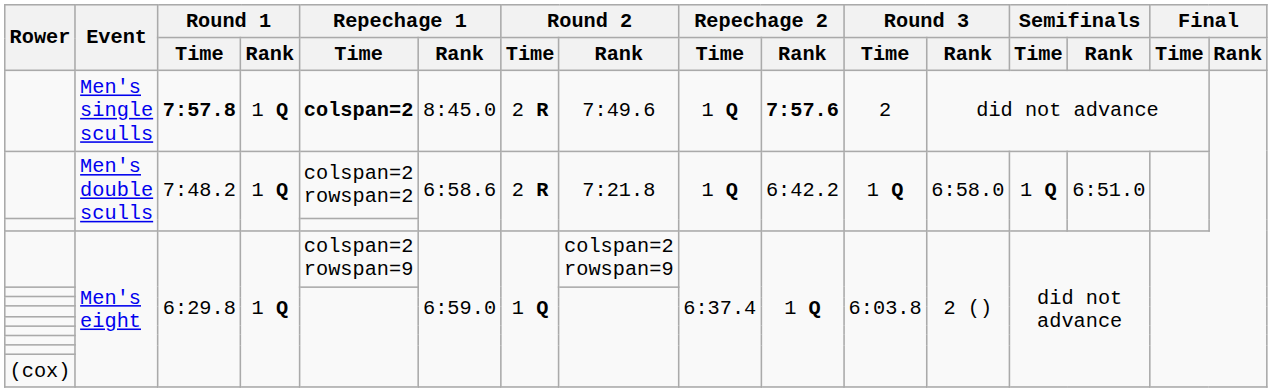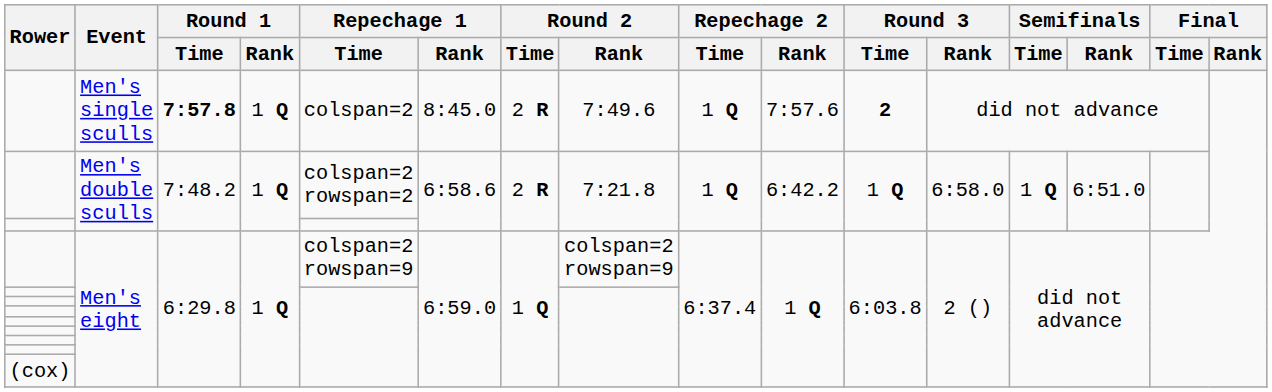Men's single sculls | Repechage 1 / Time: bold -> normal
Men's single sculls | Repechage 2 / Rank: bold -> normal
Men's single sculls | Round 3 / Time: normal -> bold
